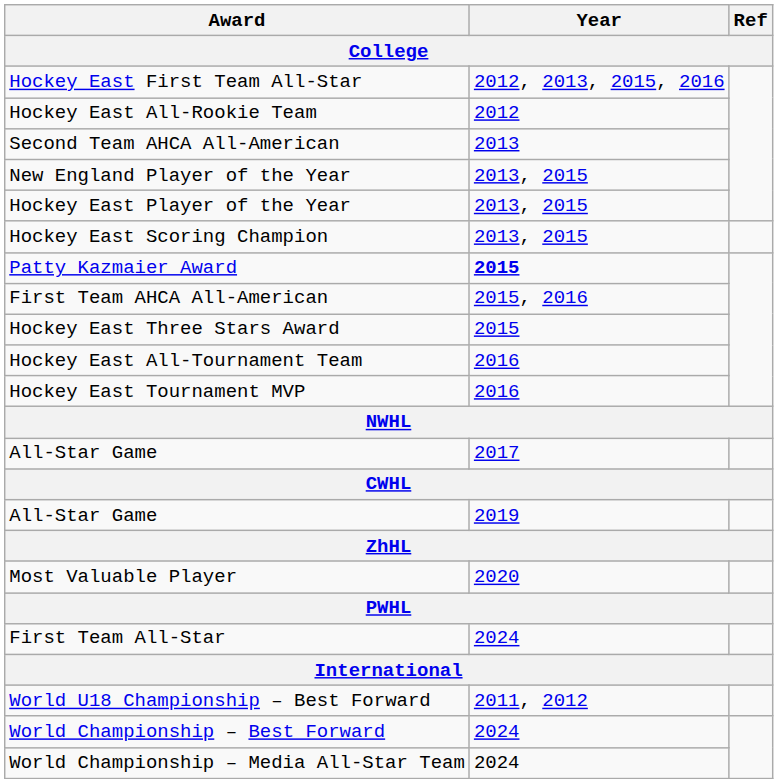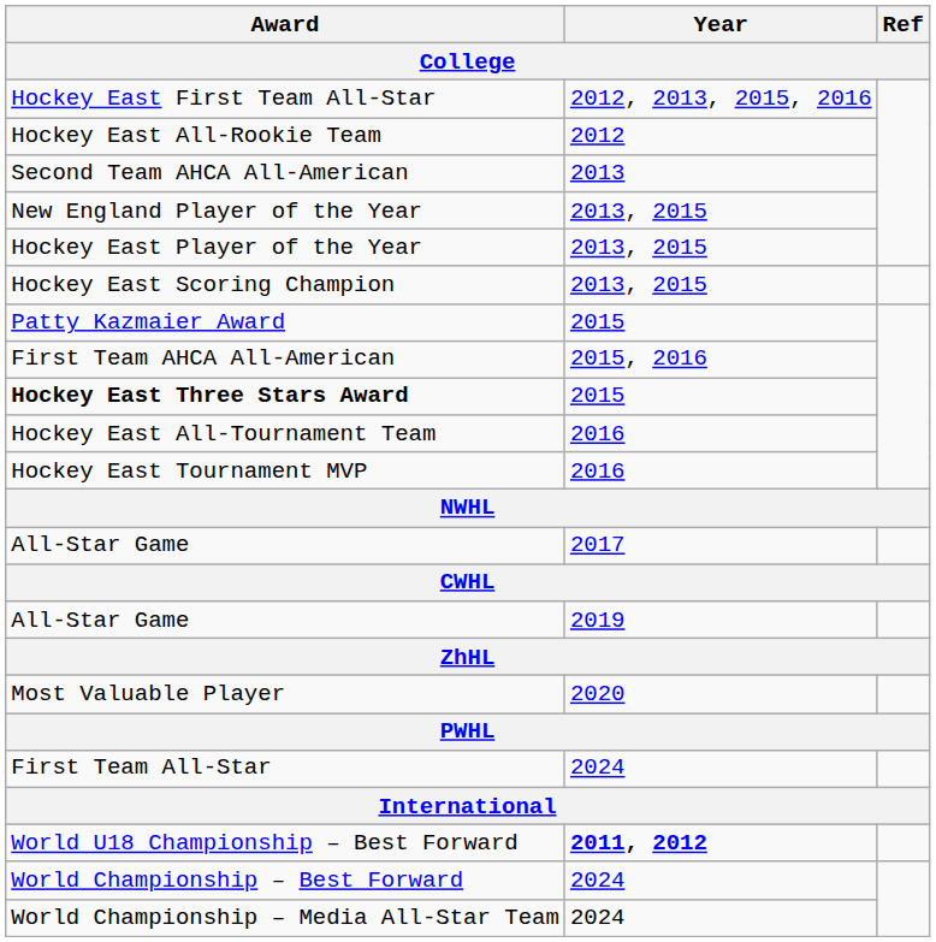Patty Kazmaier Award | Year: bold -> normal
Hockey East Three Stars Award | Award: normal -> bold
World U18 Championship – Best Forward | Year: normal -> bold
